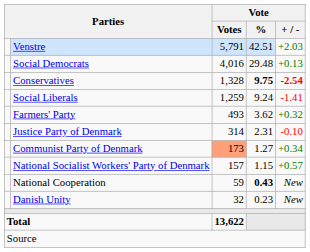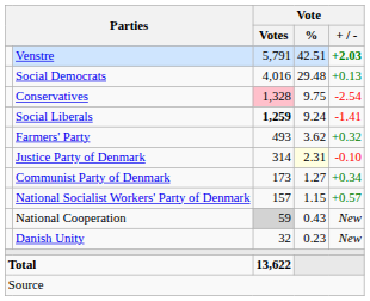Venstre | Vote / + / -: normal -> bold
Conservatives | Vote / Votes: no background -> pink background
Conservatives | Vote / %: bold -> normal
Conservatives | Vote / + / -: bold -> normal
Social Liberals | Vote / Votes: normal -> bold
Justice Party of Denmark | Vote / %: no background -> lightyellow background
Communist Party of Denmark | Vote / Votes: lightsalmon background -> no background
National Cooperation | Vote / Votes: no background -> lightgrey background
National Cooperation | Vote / %: bold -> normal
